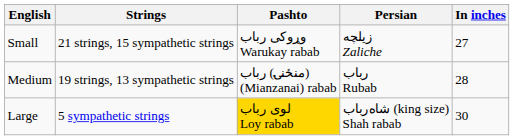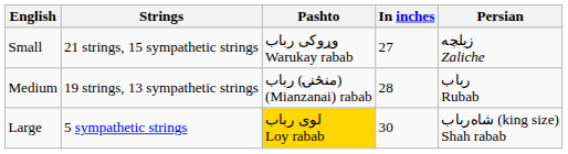columns swapped: Persian <-> In inches
